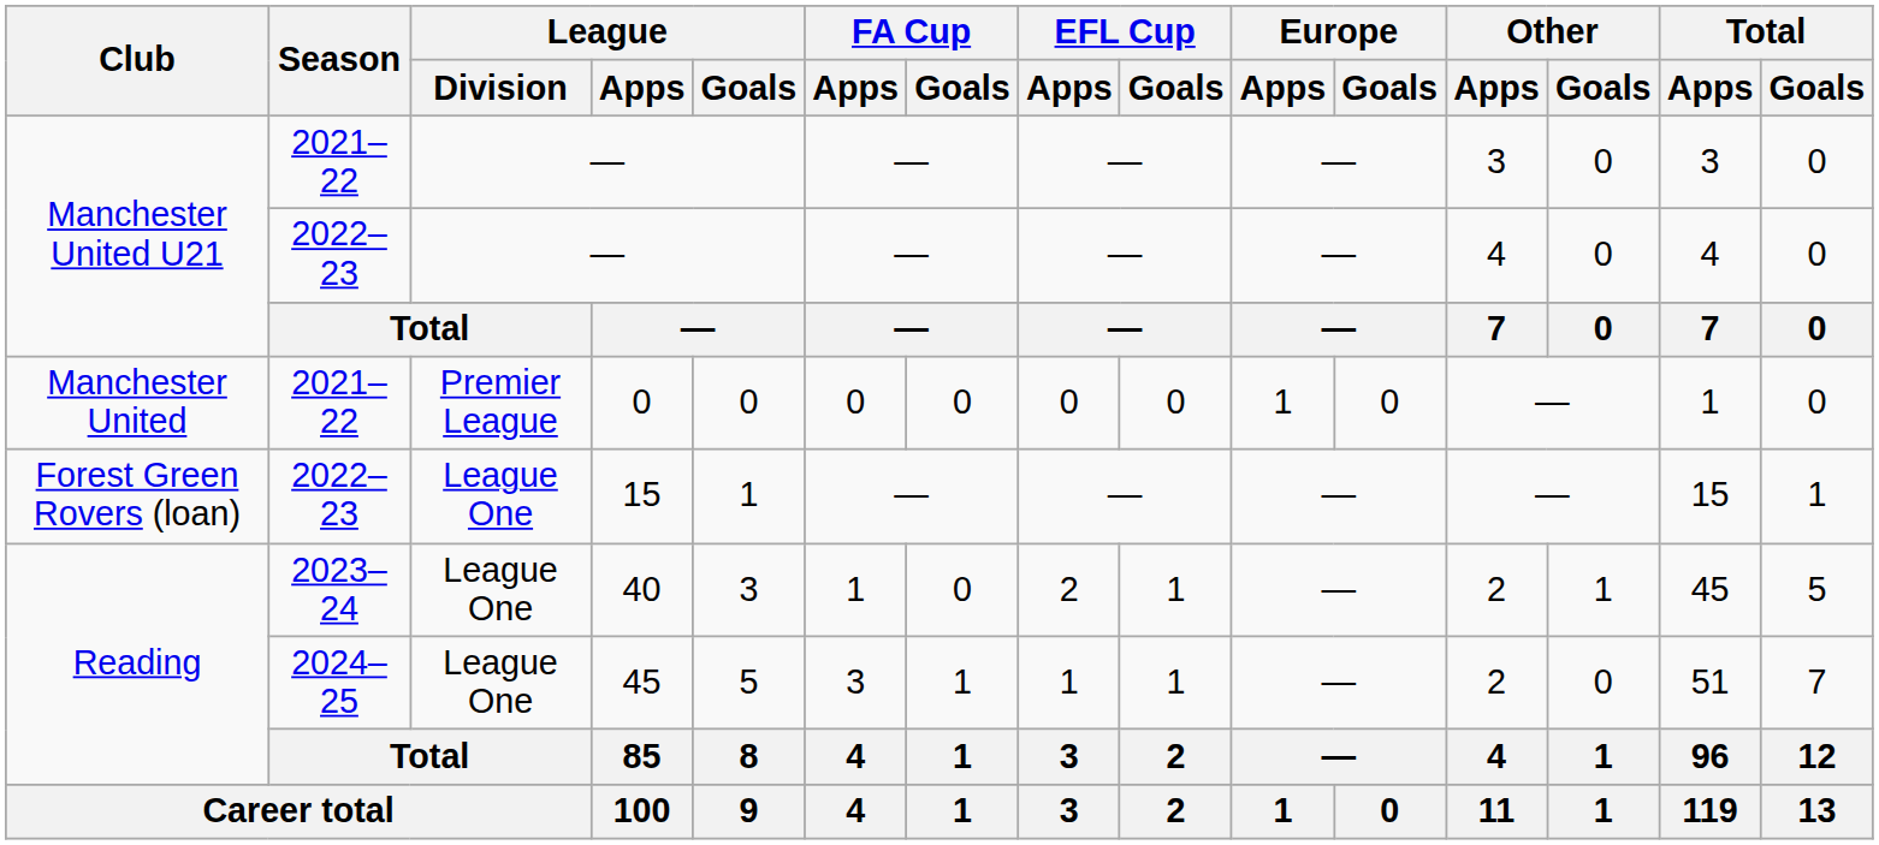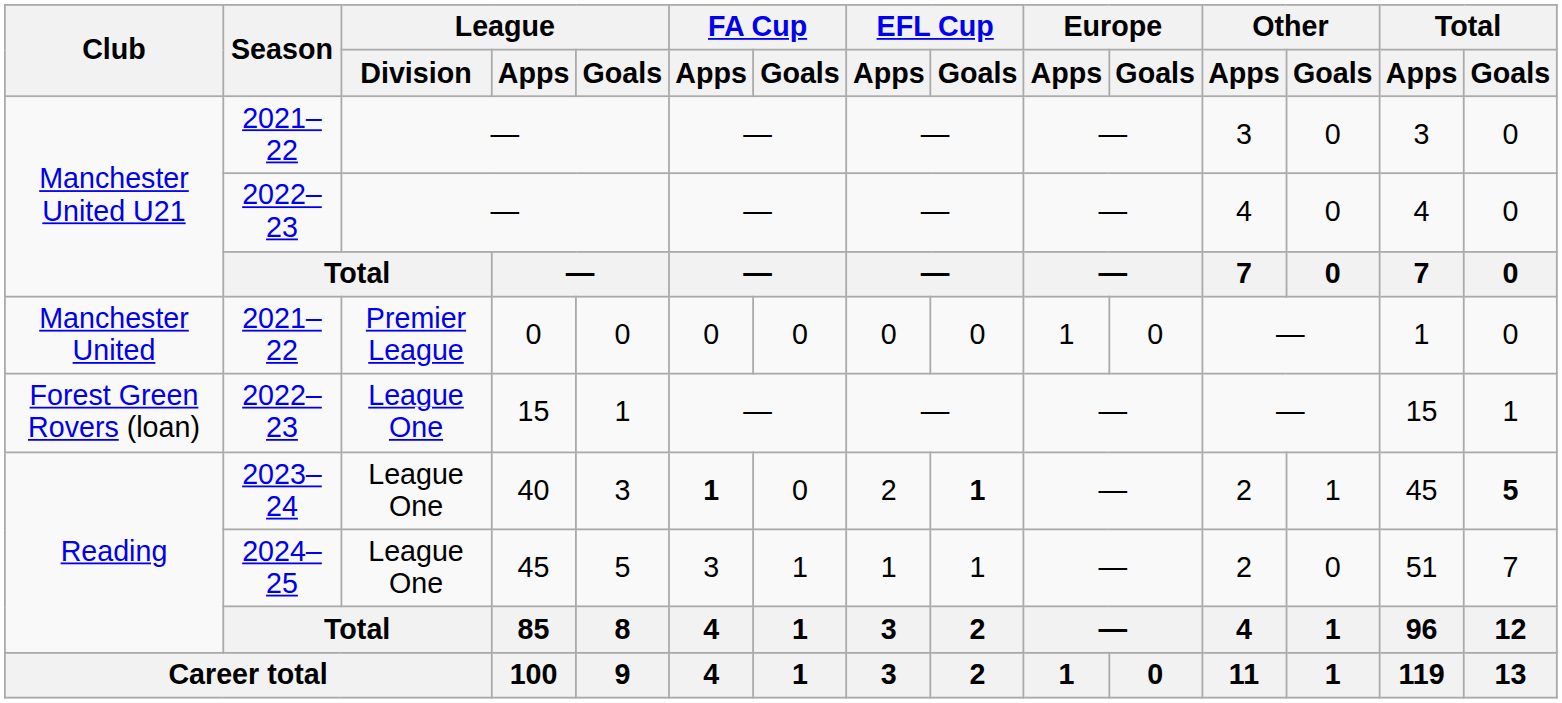40 | FA Cup / Apps: normal -> bold
40 | EFL Cup / Goals: normal -> bold
40 | Total / Goals: normal -> bold
